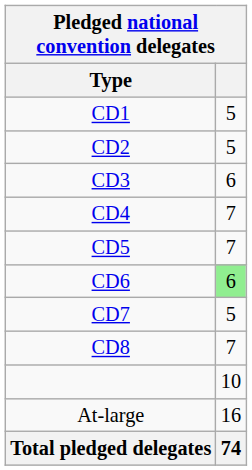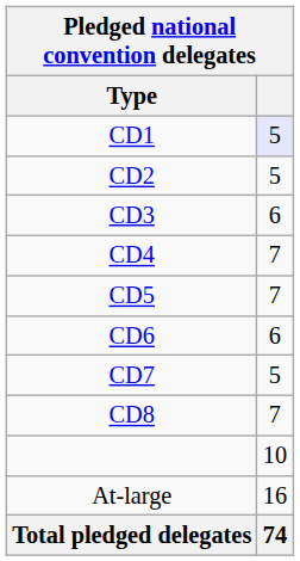CD1 | column 2: no background -> lavender background
CD6 | column 2: lightgreen background -> no background
